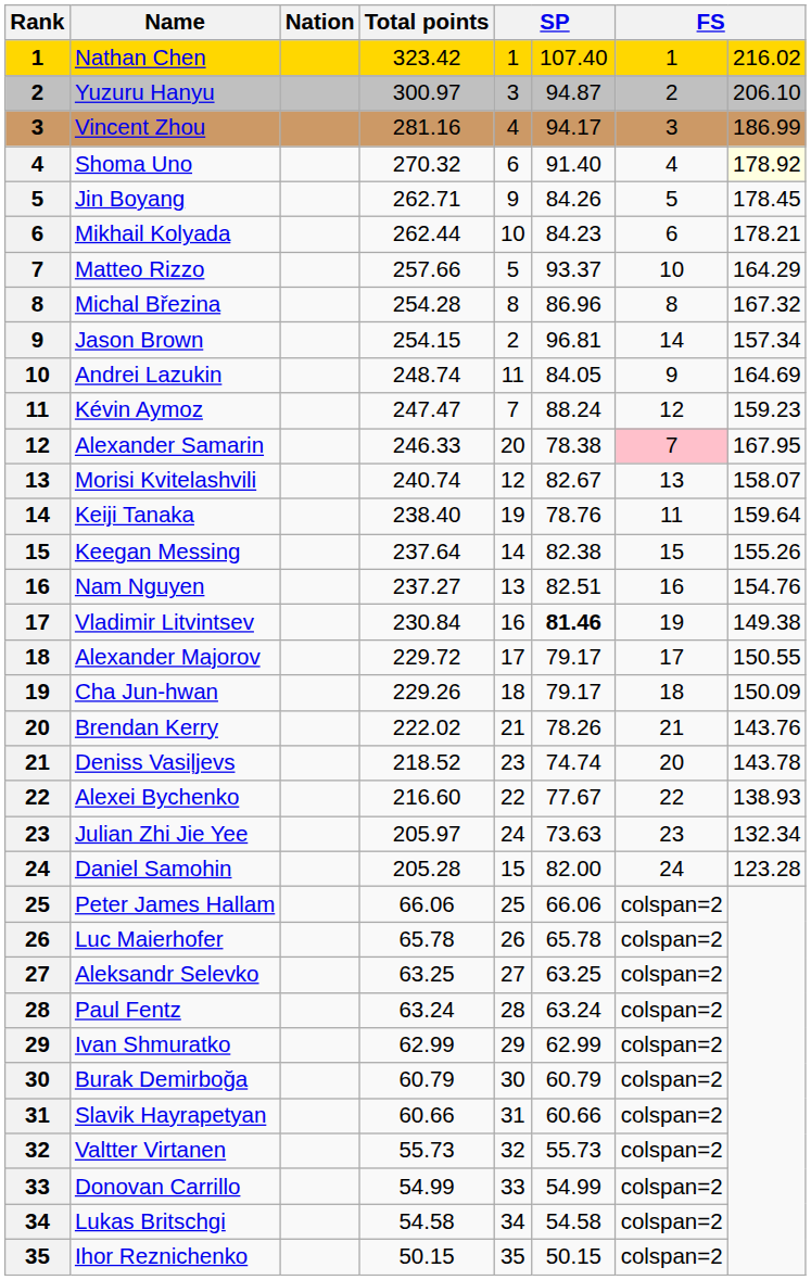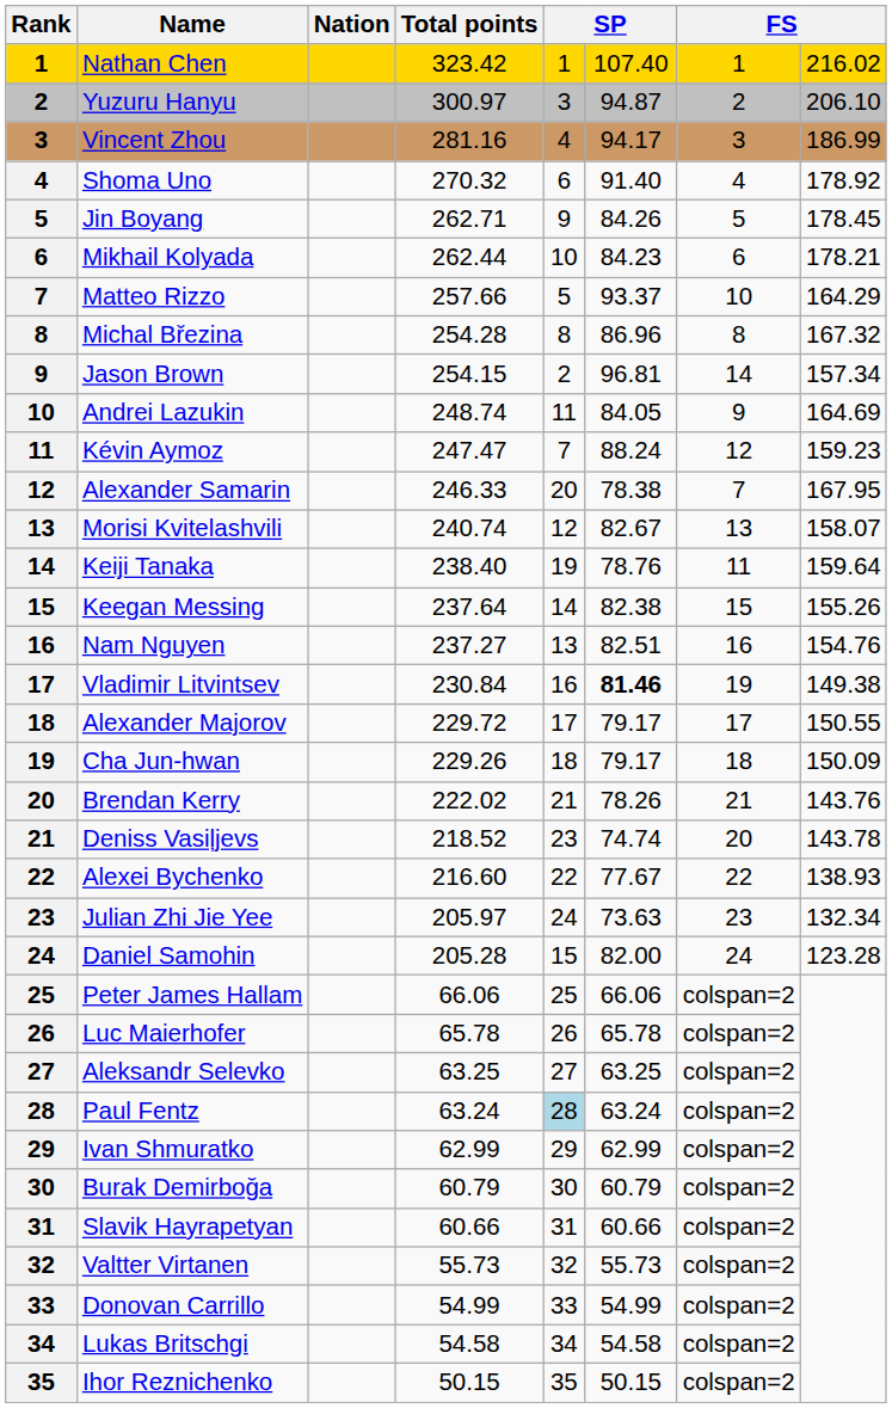Shoma Uno | column 8: lightyellow background -> no background
Alexander Samarin | column 7: pink background -> no background
Paul Fentz | column 5: no background -> lightblue background
